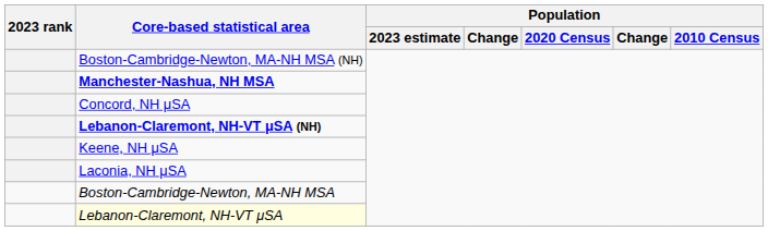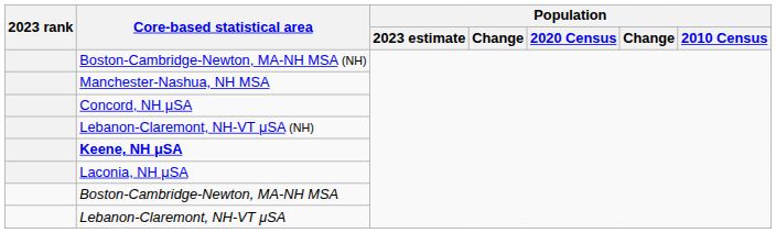Manchester-Nashua, NH MSA | Core-based statistical area: bold -> normal
Lebanon-Claremont, NH-VT μSA (NH) | Core-based statistical area: bold -> normal
Keene, NH μSA | Core-based statistical area: normal -> bold
Lebanon-Claremont, NH-VT μSA | Core-based statistical area: lightyellow background -> no background
